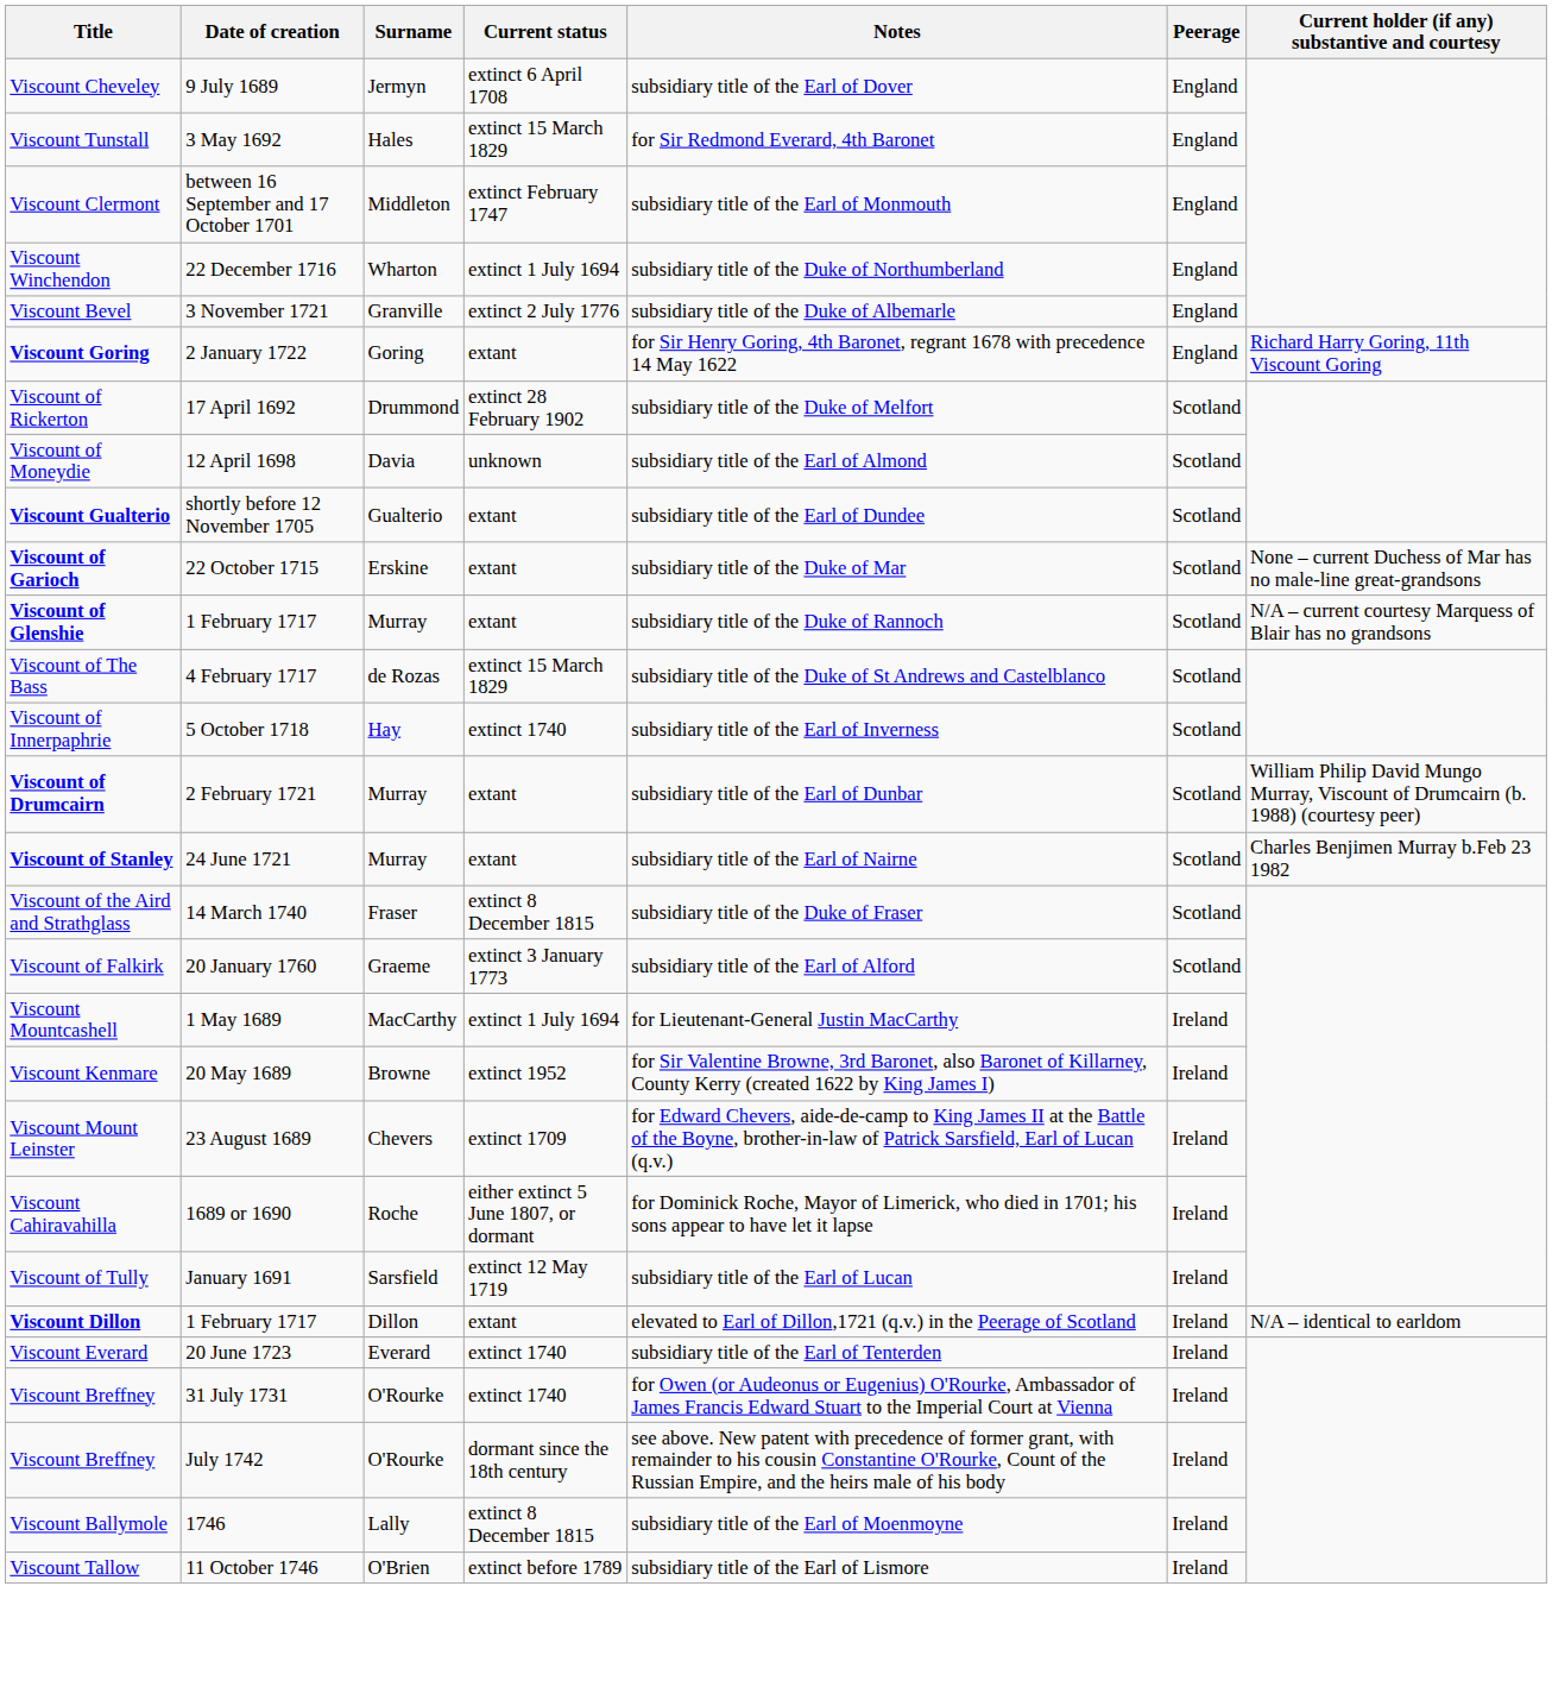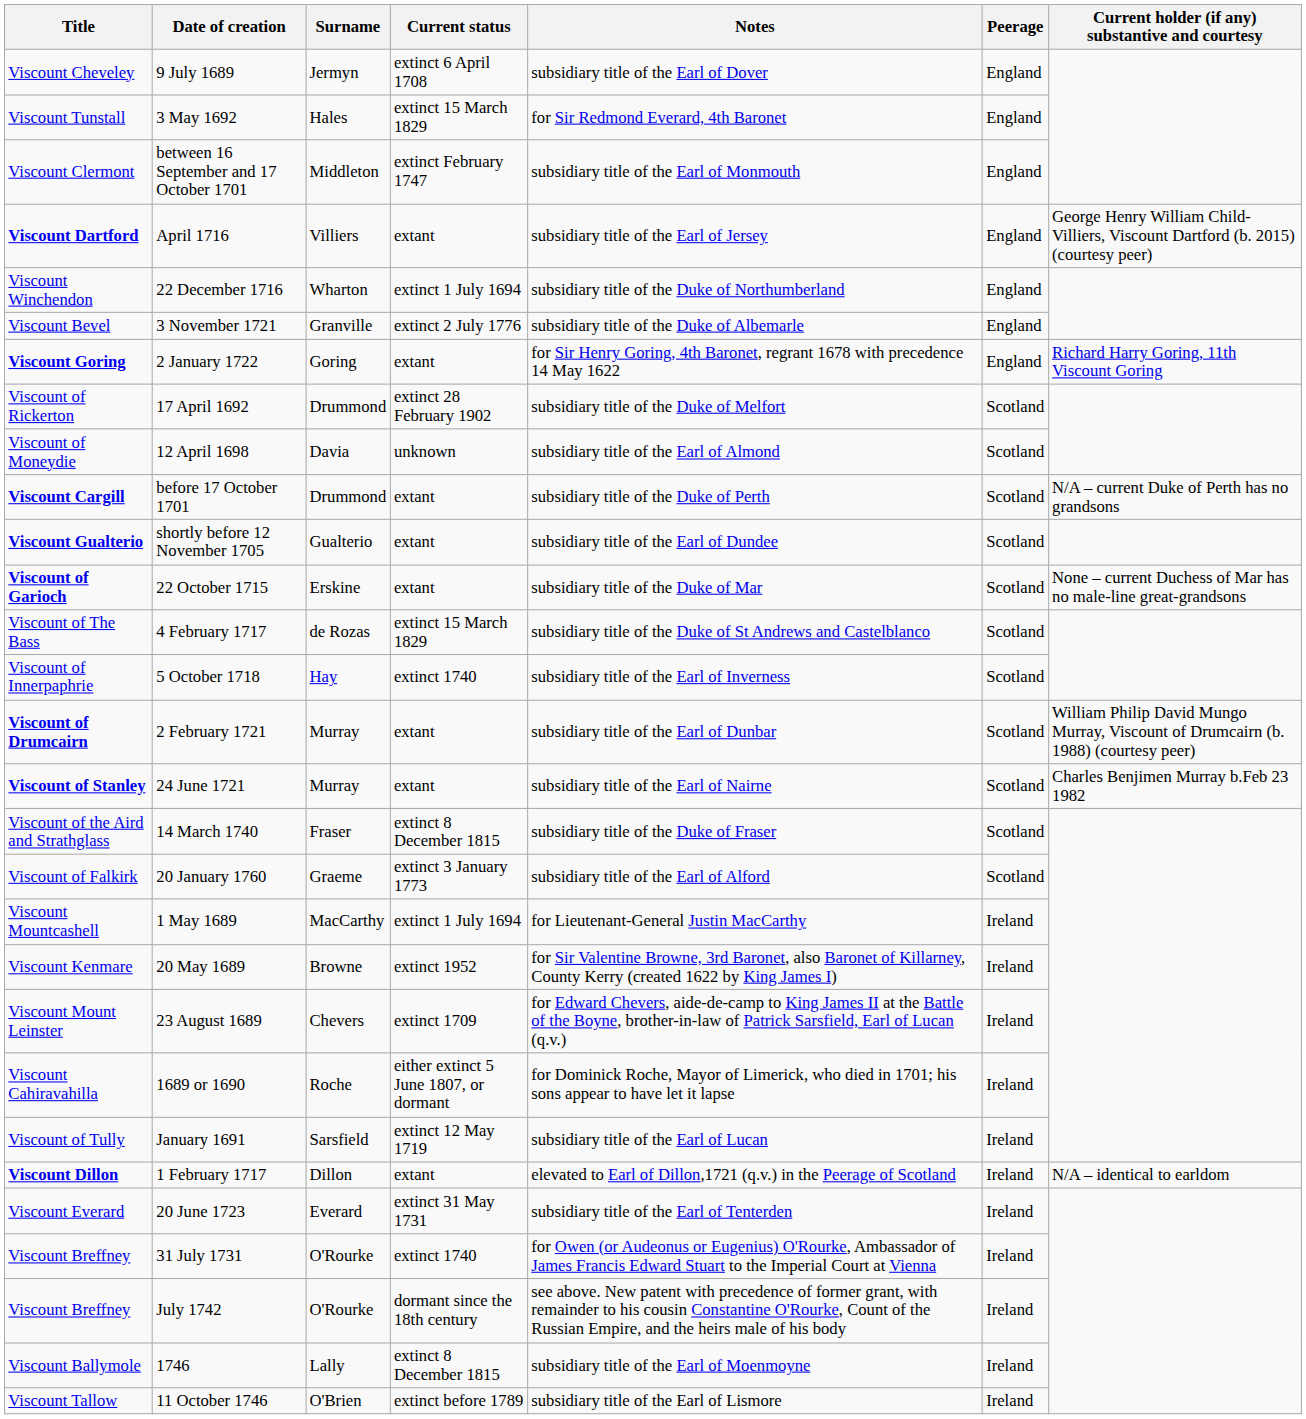+ row: Viscount Dartford | April 1716 | Villiers | extant | subsidiary title of the Earl of Jersey | England | George Henry William Child-Villiers, Viscount Dartford (b. 2015) (courtesy peer)
+ row: Viscount Cargill | before 17 October 1701 | Drummond | extant | subsidiary title of the Duke of Perth | Scotland | N/A – current Duke of Perth has no grandsons
- row: Viscount of Glenshie | 1 February 1717 | Murray | extant | subsidiary title of the Duke of Rannoch | Scotland | N/A – current courtesy Marquess of Blair has no grandsons
Viscount Everard | Current status: extinct 1740 -> extinct 31 May 1731
